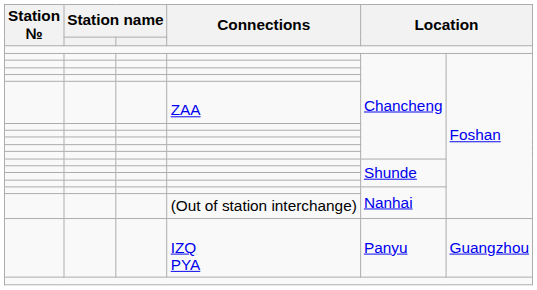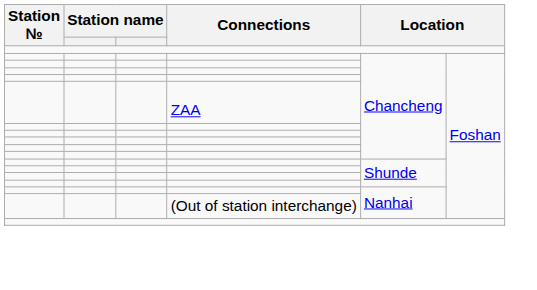- row: IZQ PYA | Panyu | Guangzhou
